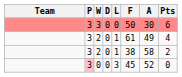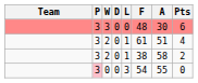row 2 | F: 50 -> 48
row 3 | A: 49 -> 51
row 5 | F: 45 -> 54
row 5 | A: 52 -> 55
